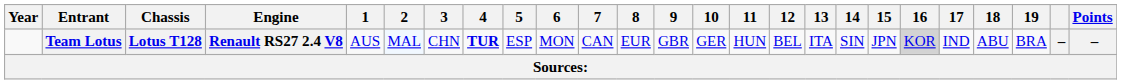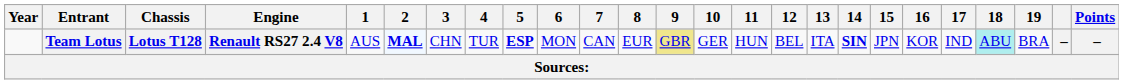Team Lotus | 2: normal -> bold
Team Lotus | 4: bold -> normal
Team Lotus | 5: normal -> bold
Team Lotus | 9: no background -> khaki background
Team Lotus | 14: normal -> bold
Team Lotus | 16: lightgrey background -> no background
Team Lotus | 18: no background -> paleturquoise background
